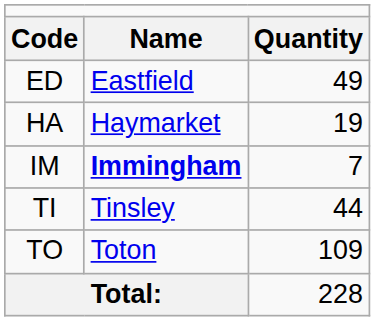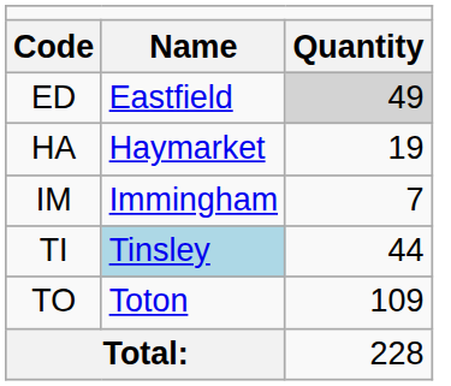ED | column 3: no background -> lightgrey background
IM | column 2: bold -> normal
TI | column 2: no background -> lightblue background
